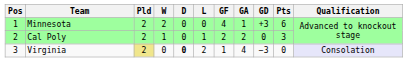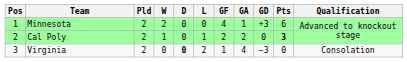Cal Poly | Pts: normal -> bold
Virginia | Pld: khaki background -> no background
Virginia | Qualification: lavender background -> no background
